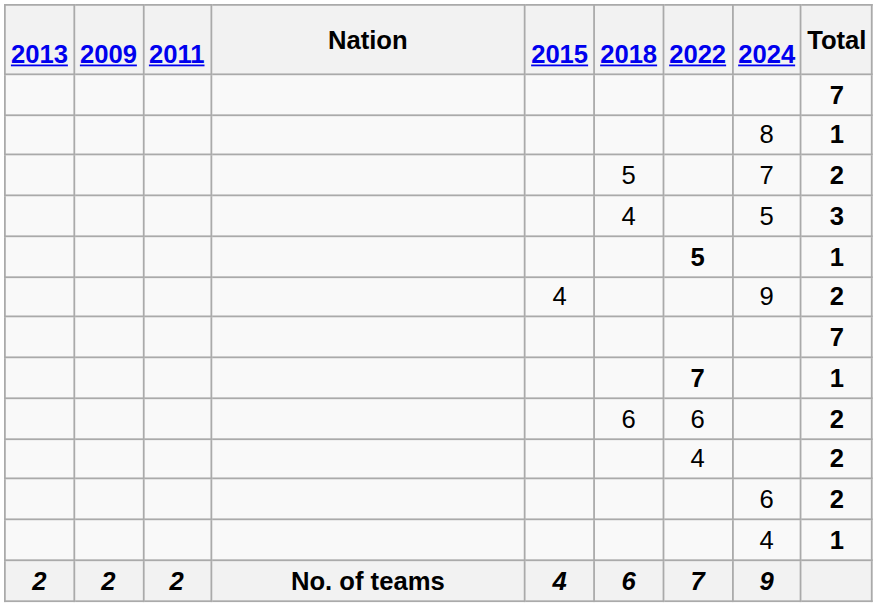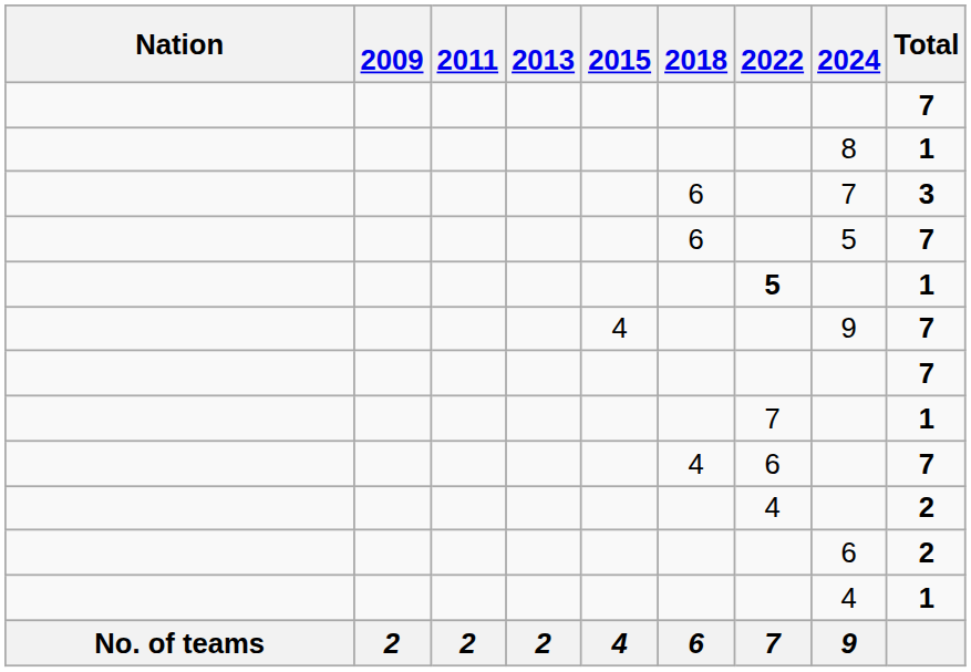columns swapped: Nation <-> 2013
row 4 | 2018: 5 -> 6
row 4 | Total: 2 -> 3
row 5 | 2018: 4 -> 6
row 5 | Total: 3 -> 7
row 7 | Total: 2 -> 7
row 9 | 2022: bold -> normal
row 10 | 2018: 6 -> 4
row 10 | Total: 2 -> 7
